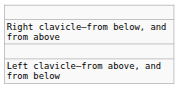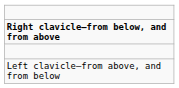row 2 | column 1: normal -> bold
